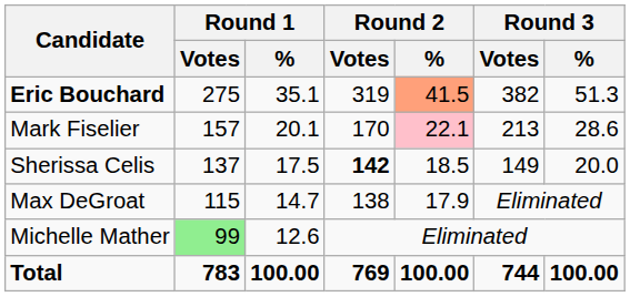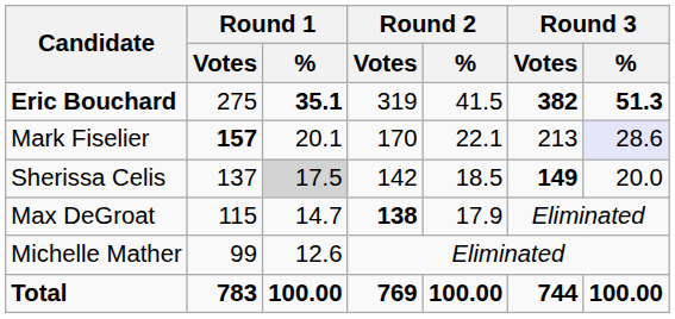Eric Bouchard | Round 1 / %: normal -> bold
Eric Bouchard | Round 2 / %: lightsalmon background -> no background
Eric Bouchard | Round 3 / Votes: normal -> bold
Eric Bouchard | Round 3 / %: normal -> bold
Mark Fiselier | Round 1 / Votes: normal -> bold
Mark Fiselier | Round 2 / %: pink background -> no background
Mark Fiselier | Round 3 / %: no background -> lavender background
Sherissa Celis | Round 1 / %: no background -> lightgrey background
Sherissa Celis | Round 2 / Votes: bold -> normal
Sherissa Celis | Round 3 / Votes: normal -> bold
Max DeGroat | Round 2 / Votes: normal -> bold
Michelle Mather | Round 1 / Votes: lightgreen background -> no background
